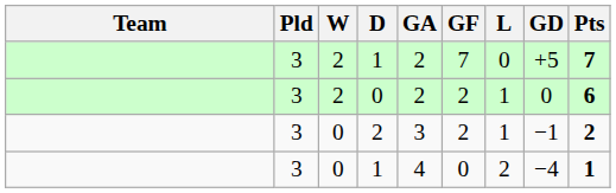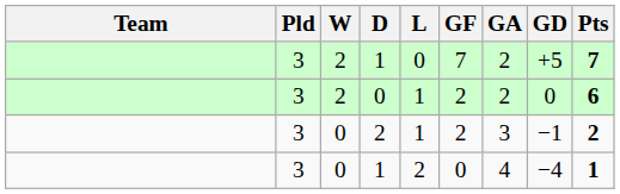columns swapped: L <-> GA
